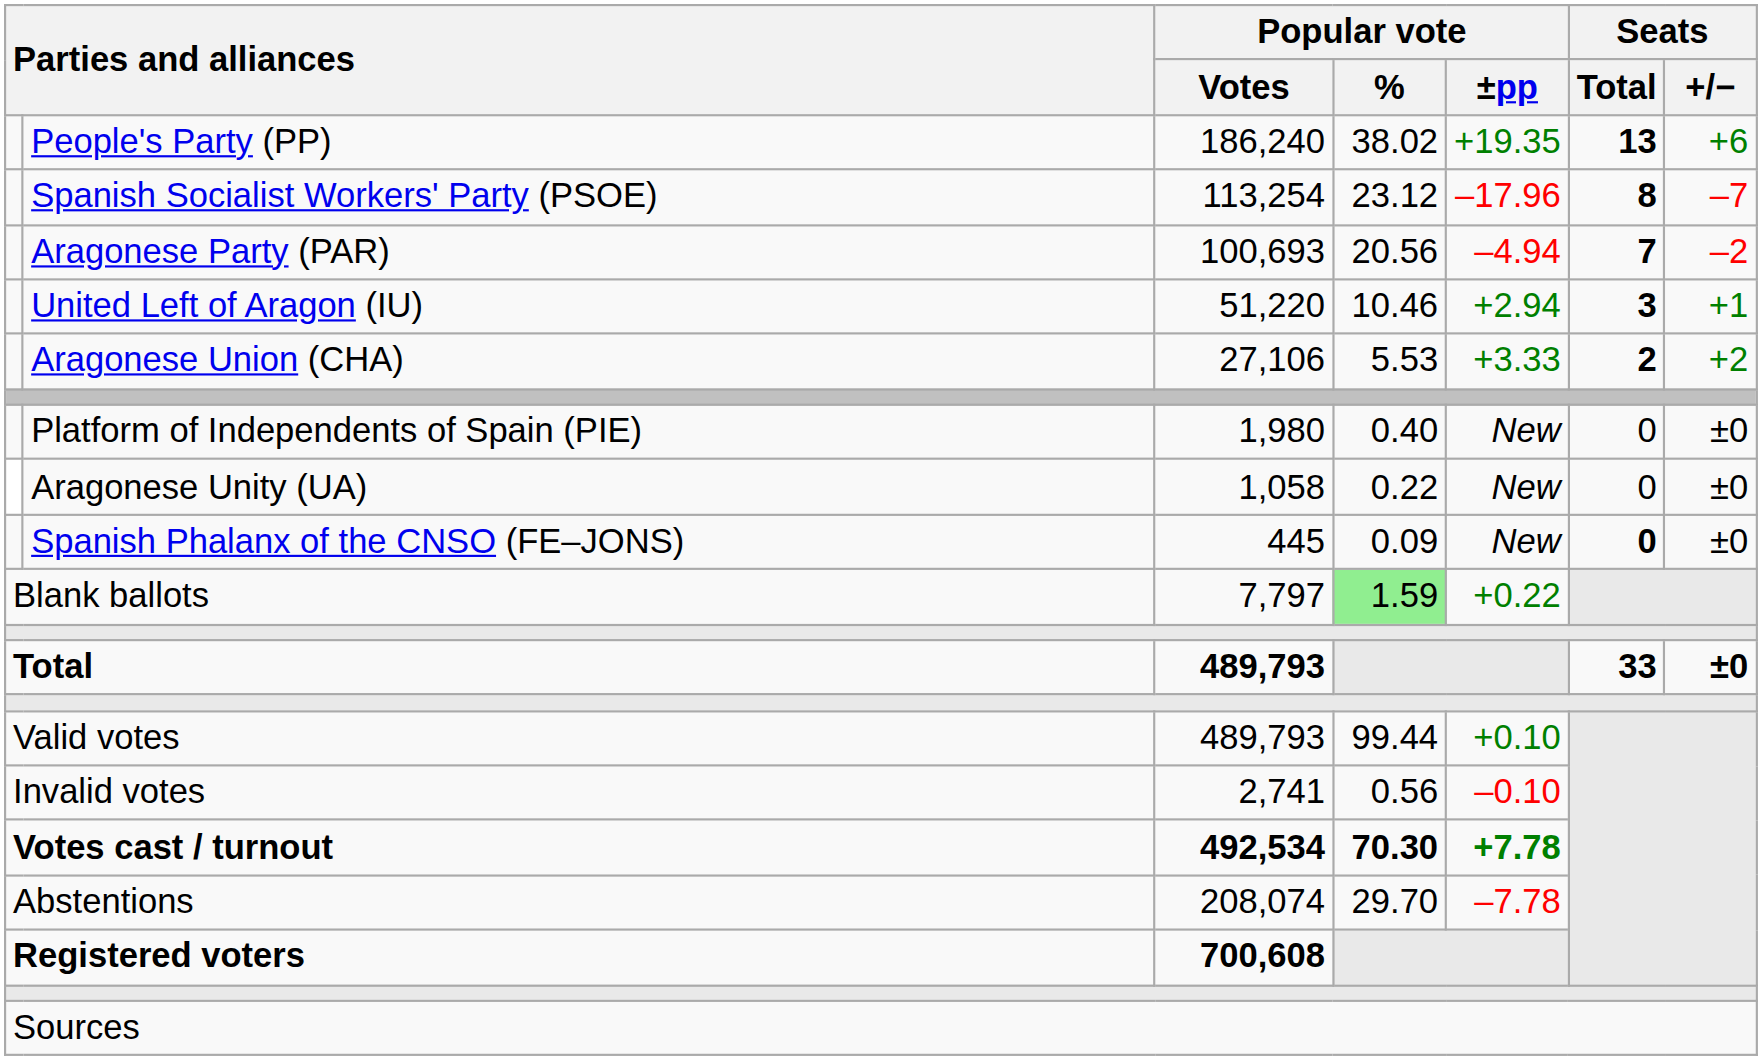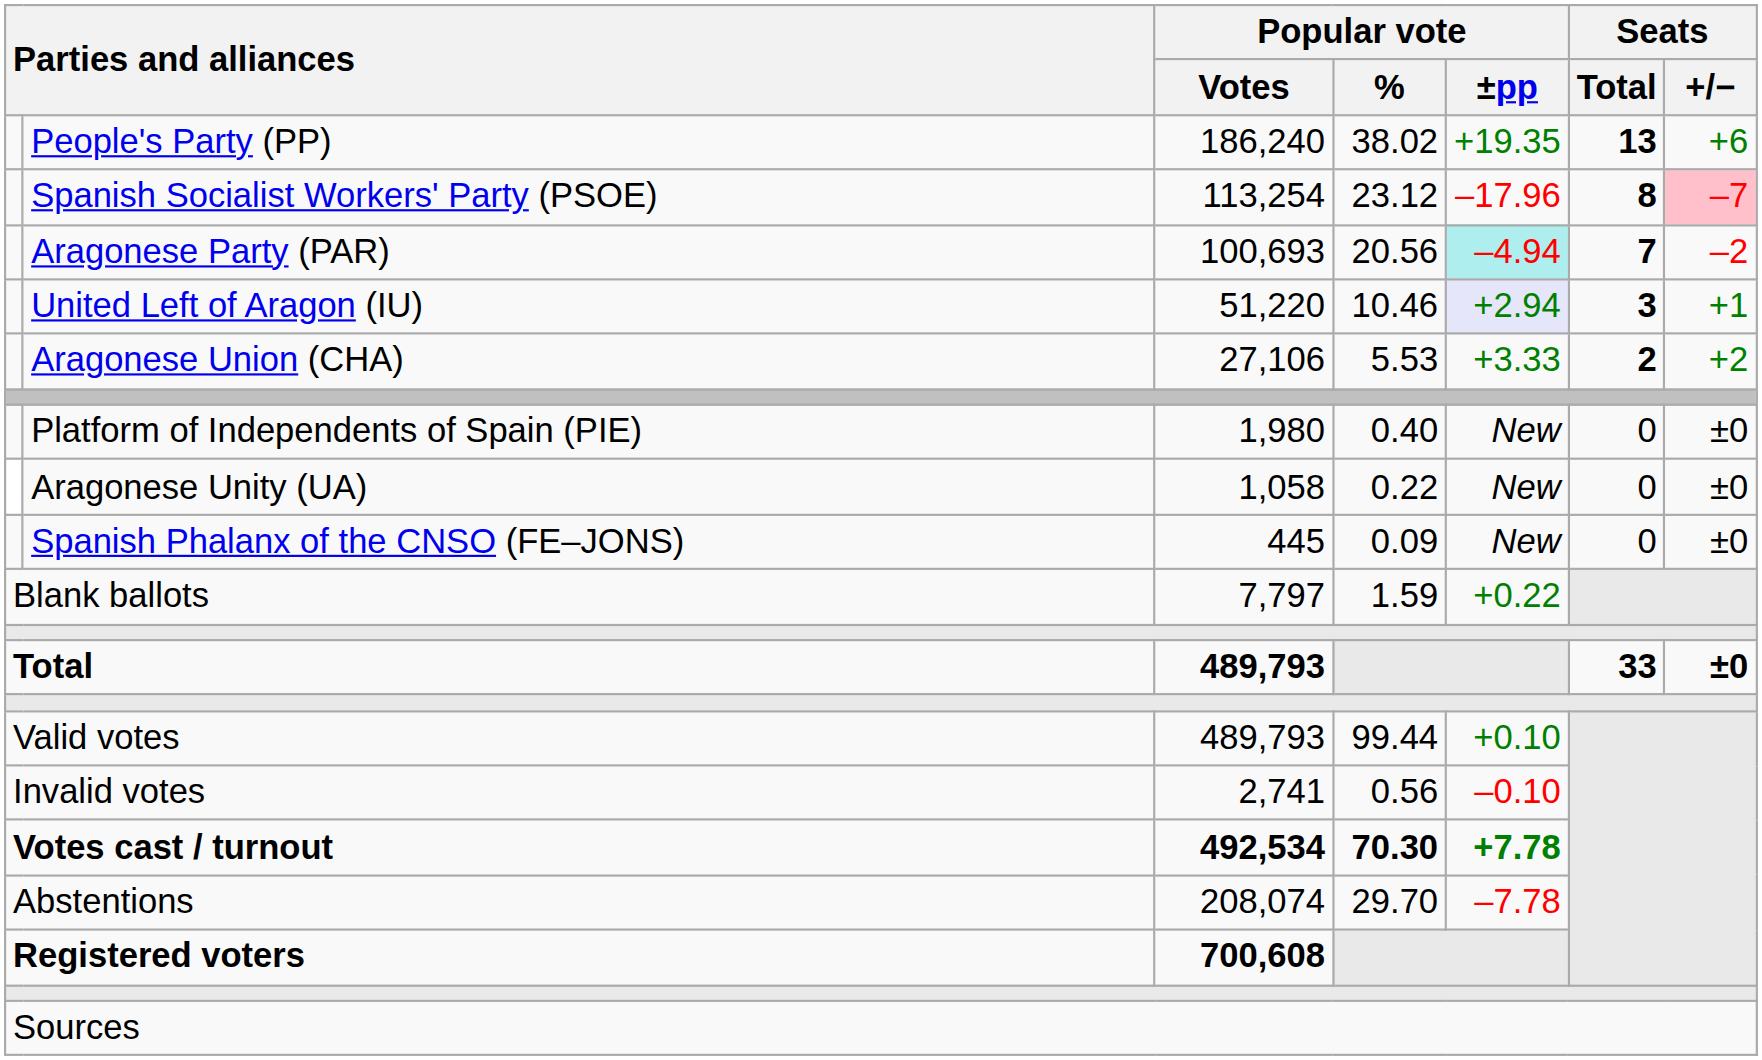Spanish Socialist Workers' Party (PSOE) | Seats / +/−: no background -> pink background
Aragonese Party (PAR) | Popular vote / ±pp: no background -> paleturquoise background
United Left of Aragon (IU) | Popular vote / ±pp: no background -> lavender background
Spanish Phalanx of the CNSO (FE–JONS) | Seats / Total: bold -> normal
Blank ballots | Popular vote / %: lightgreen background -> no background
